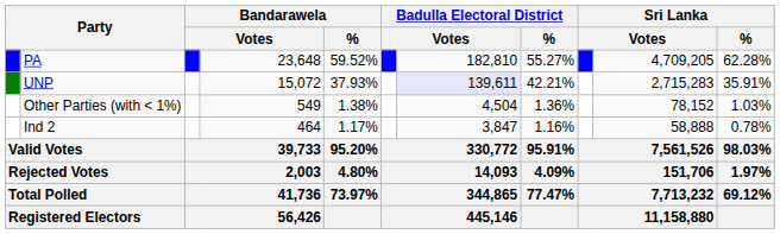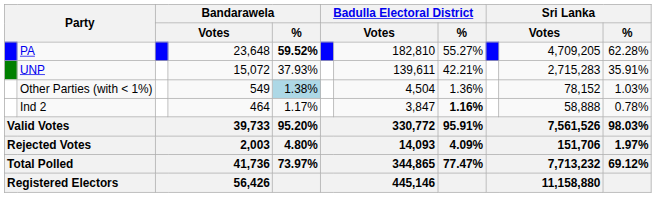PA | Bandarawela / %: normal -> bold
UNP | column 7: lavender background -> no background
Other Parties (with < 1%) | Bandarawela / %: no background -> lightblue background
Ind 2 | Badulla Electoral District / %: normal -> bold
